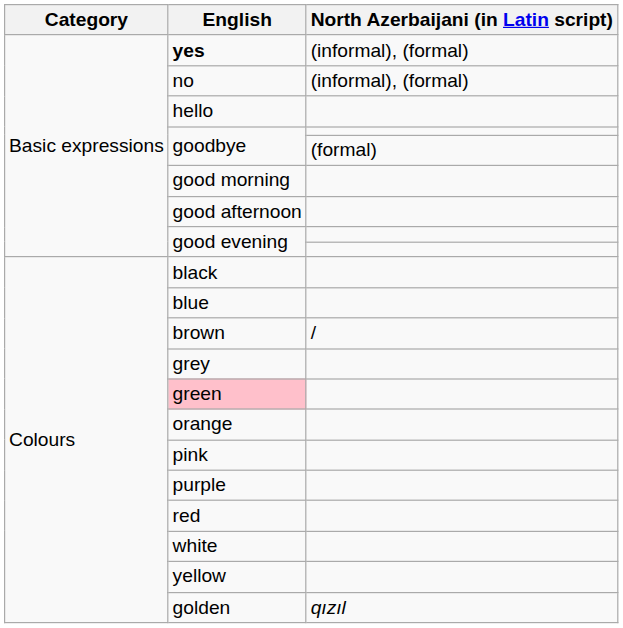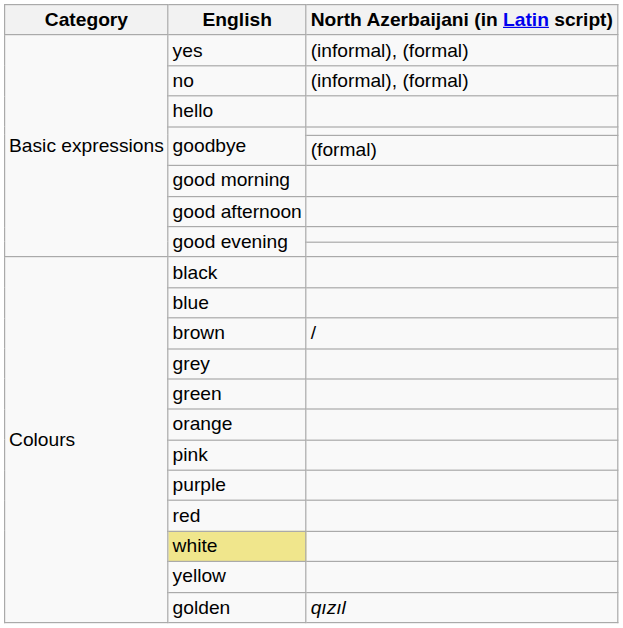yes | English: bold -> normal
green | English: pink background -> no background
white | English: no background -> khaki background
